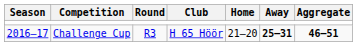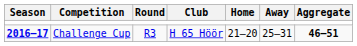Challenge Cup | Season: normal -> bold
Challenge Cup | Away: bold -> normal
